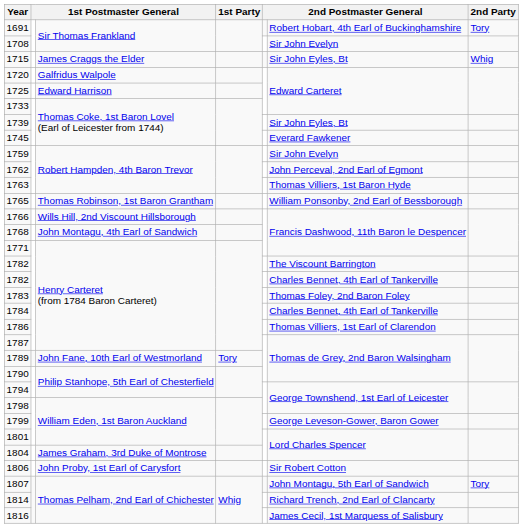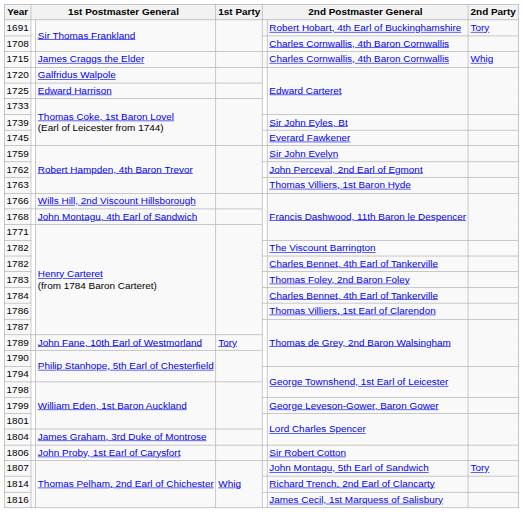1708 | column 6: Sir John Evelyn -> Charles Cornwallis, 4th Baron Cornwallis
1715 | column 6: Sir John Eyles, Bt -> Charles Cornwallis, 4th Baron Cornwallis
- row: 1765 | Thomas Robinson, 1st Baron Grantham | William Ponsonby, 2nd Earl of Bessborough
